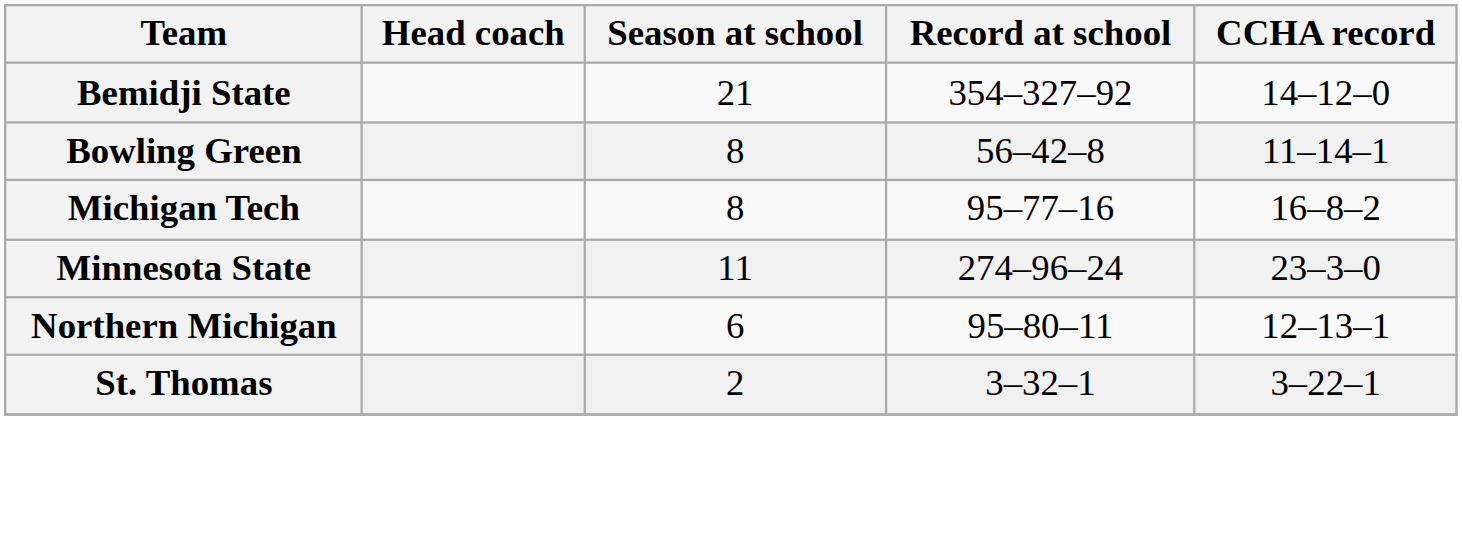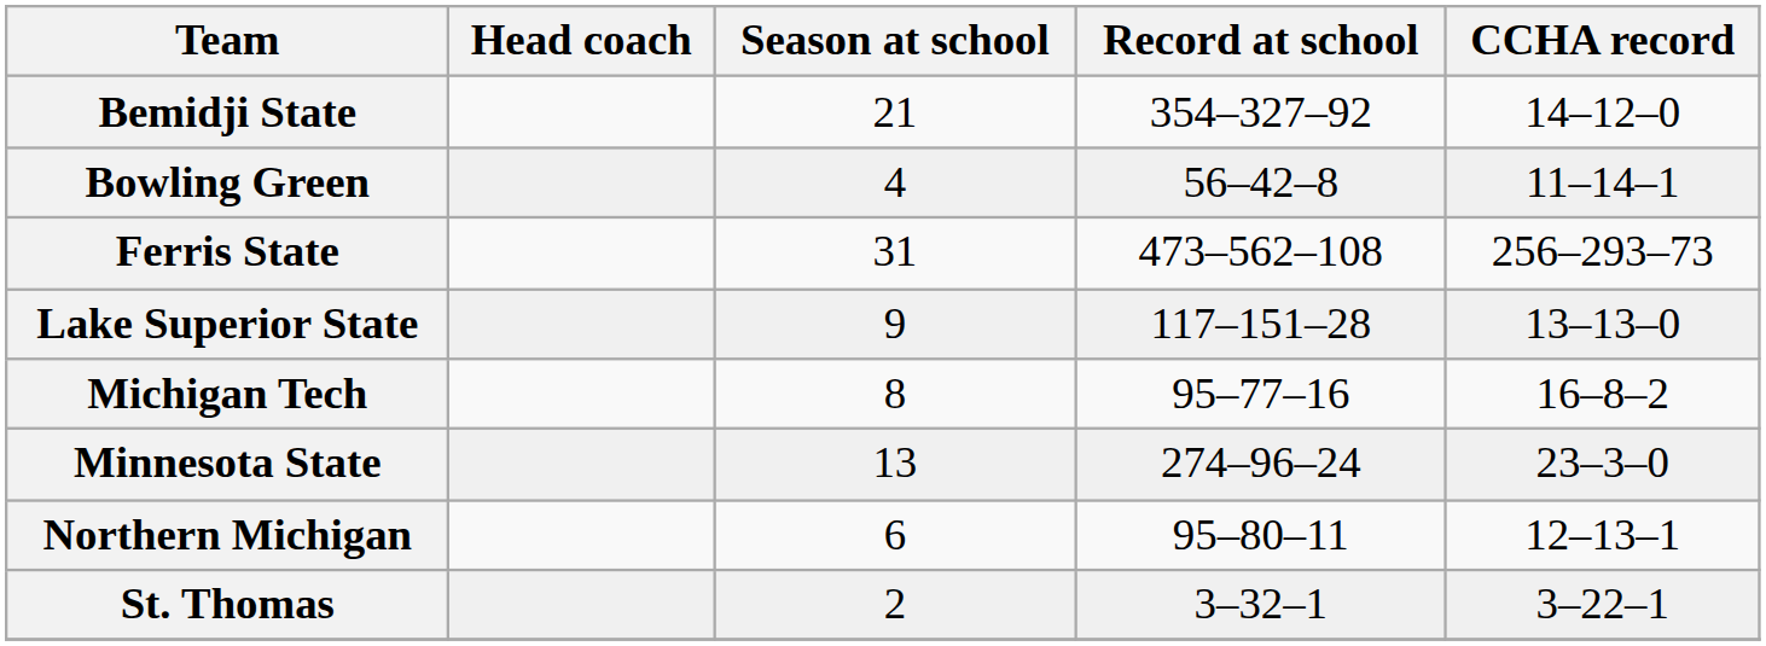Bowling Green | Season at school: 8 -> 4
+ row: Ferris State | 31 | 473–562–108 | 256–293–73
+ row: Lake Superior State | 9 | 117–151–28 | 13–13–0
Minnesota State | Season at school: 11 -> 13
